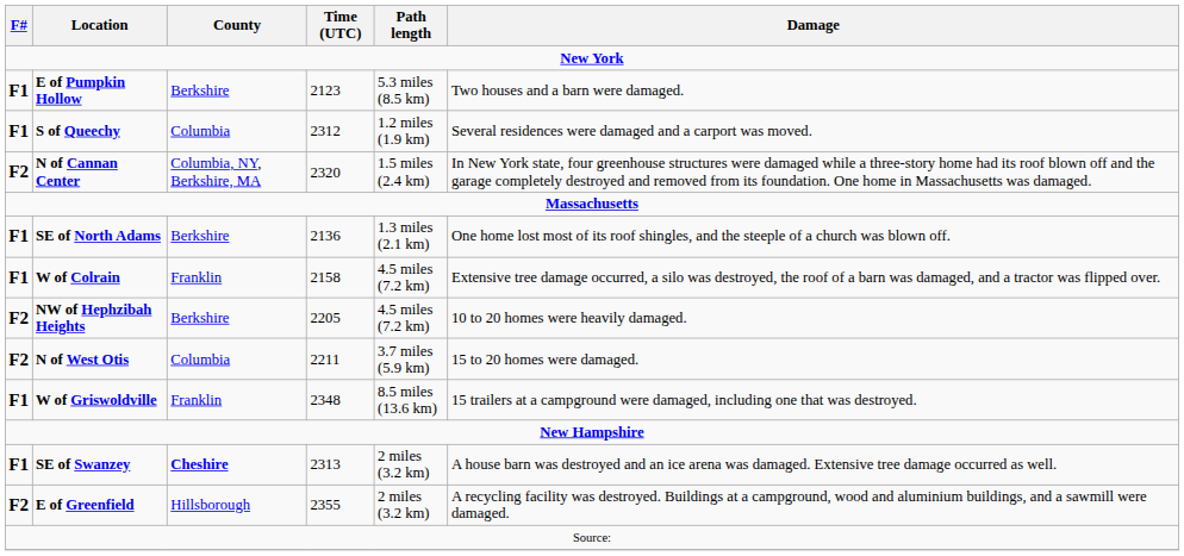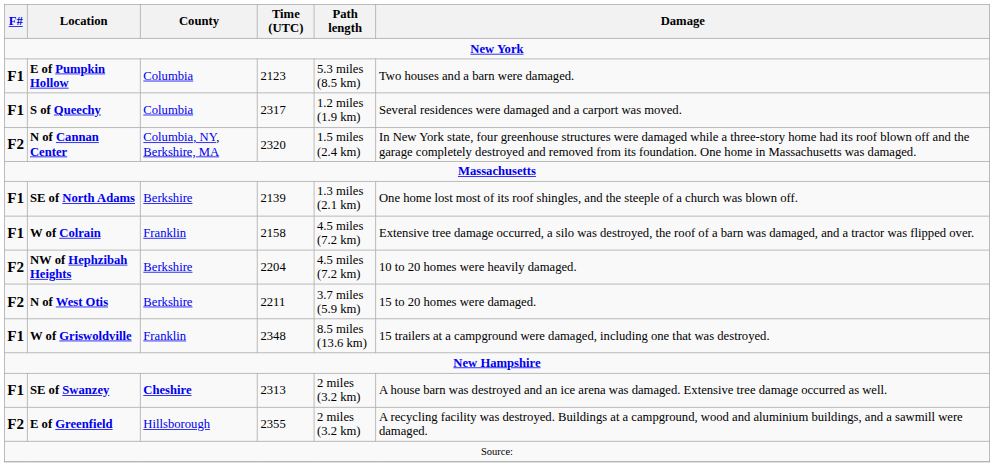E of Pumpkin Hollow | County: Berkshire -> Columbia
S of Queechy | Time (UTC): 2312 -> 2317
SE of North Adams | Time (UTC): 2136 -> 2139
NW of Hephzibah Heights | Time (UTC): 2205 -> 2204
N of West Otis | County: Columbia -> Berkshire
